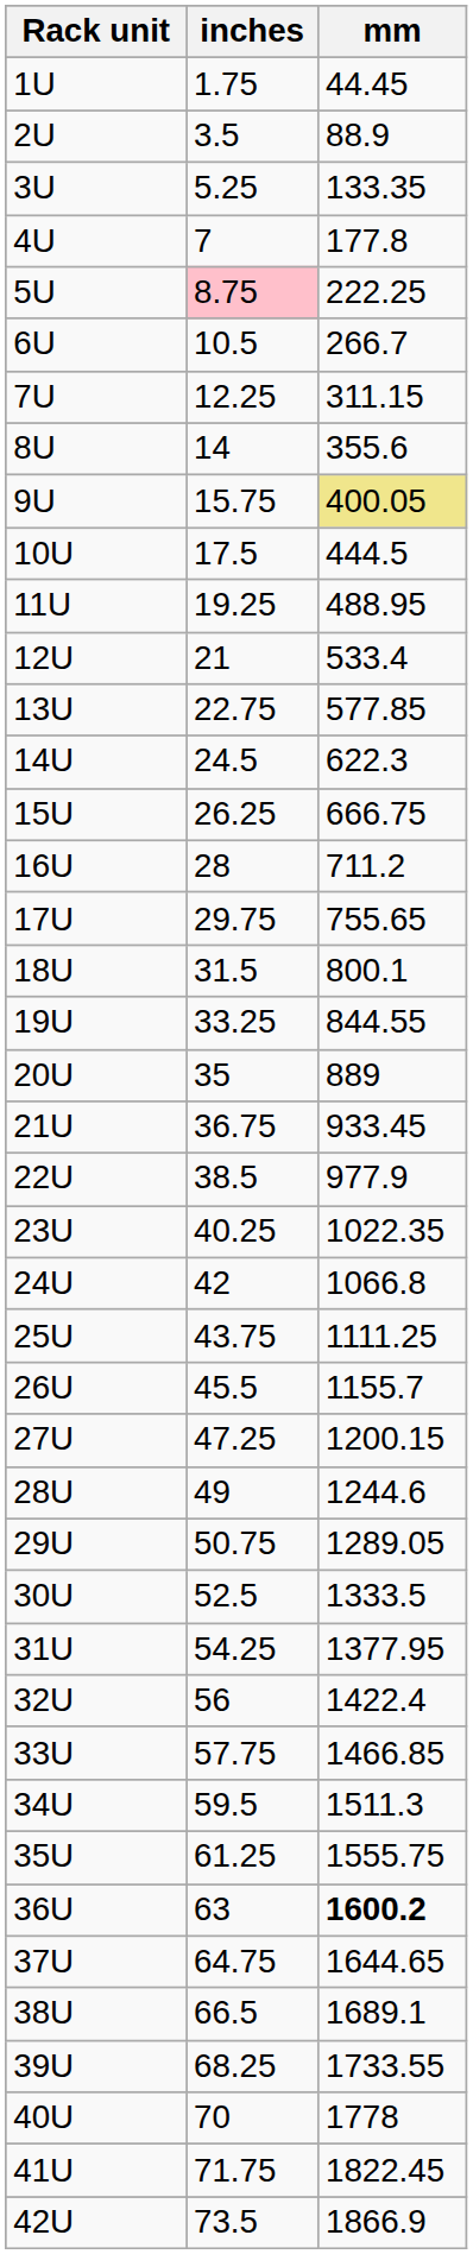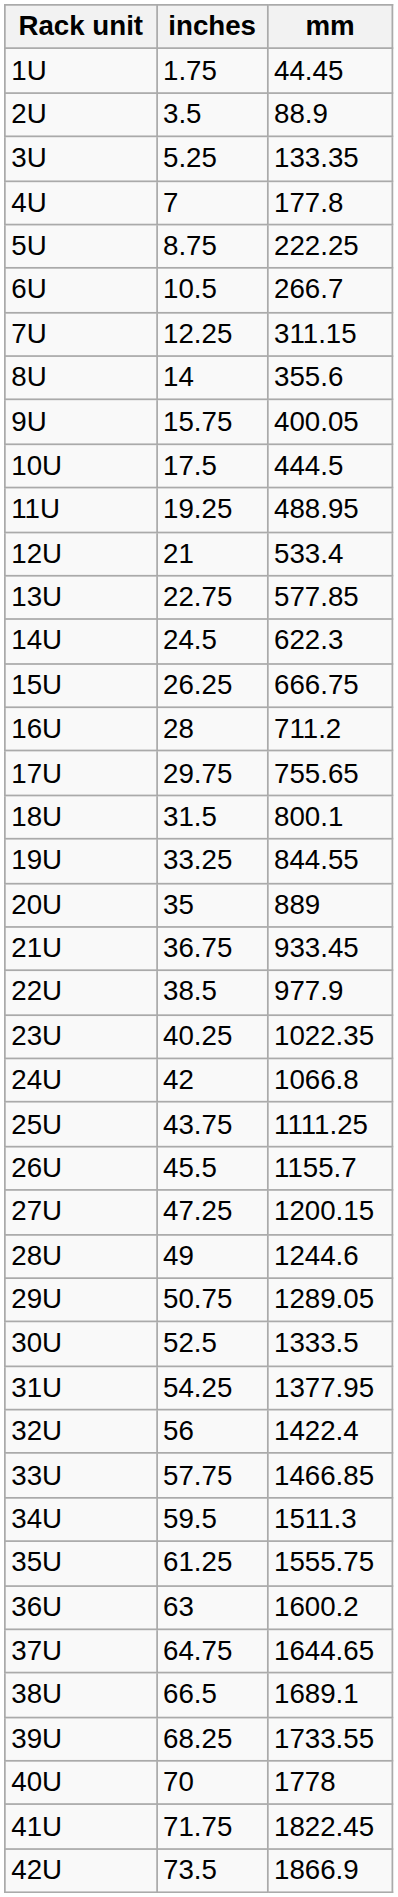5U | inches: pink background -> no background
9U | mm: khaki background -> no background
36U | mm: bold -> normal
